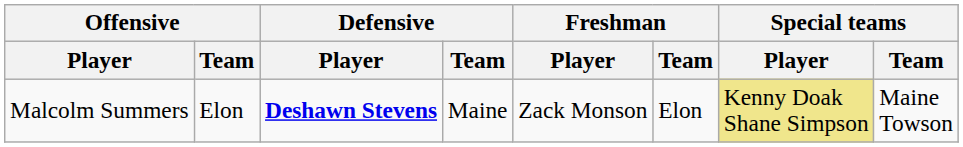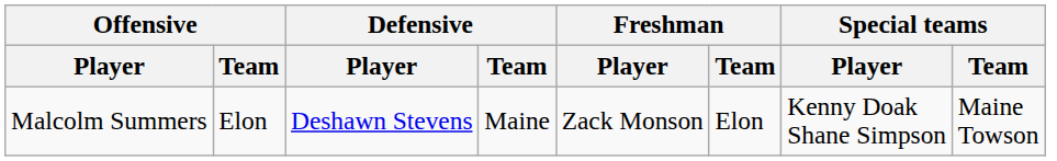Malcolm Summers | Defensive / Player: bold -> normal
Malcolm Summers | Special teams / Player: khaki background -> no background
